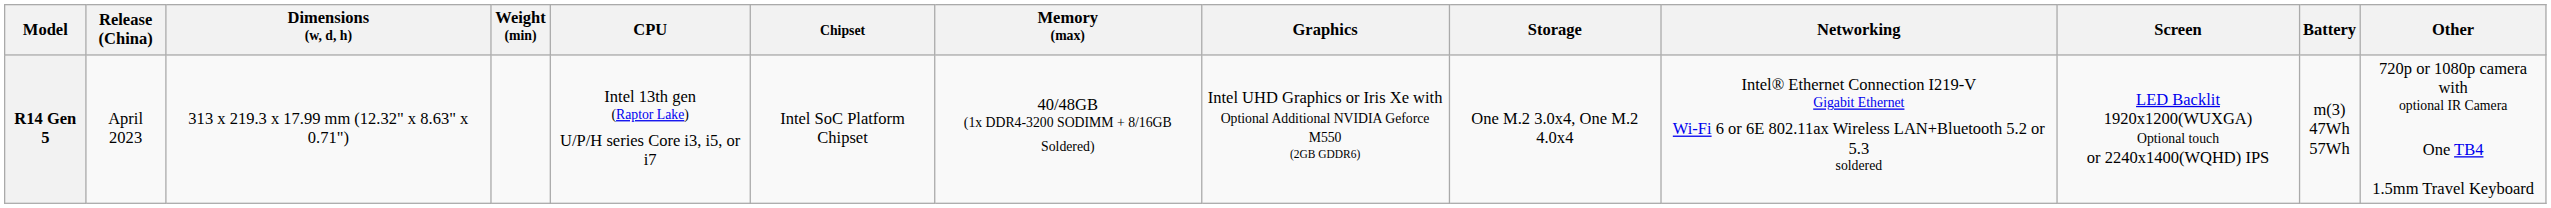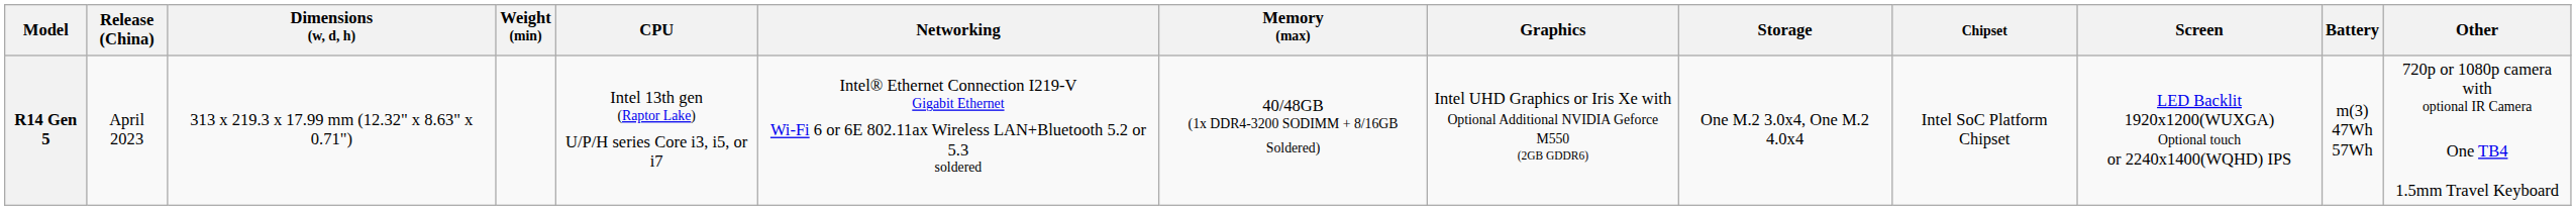columns swapped: Chipset <-> Networking
